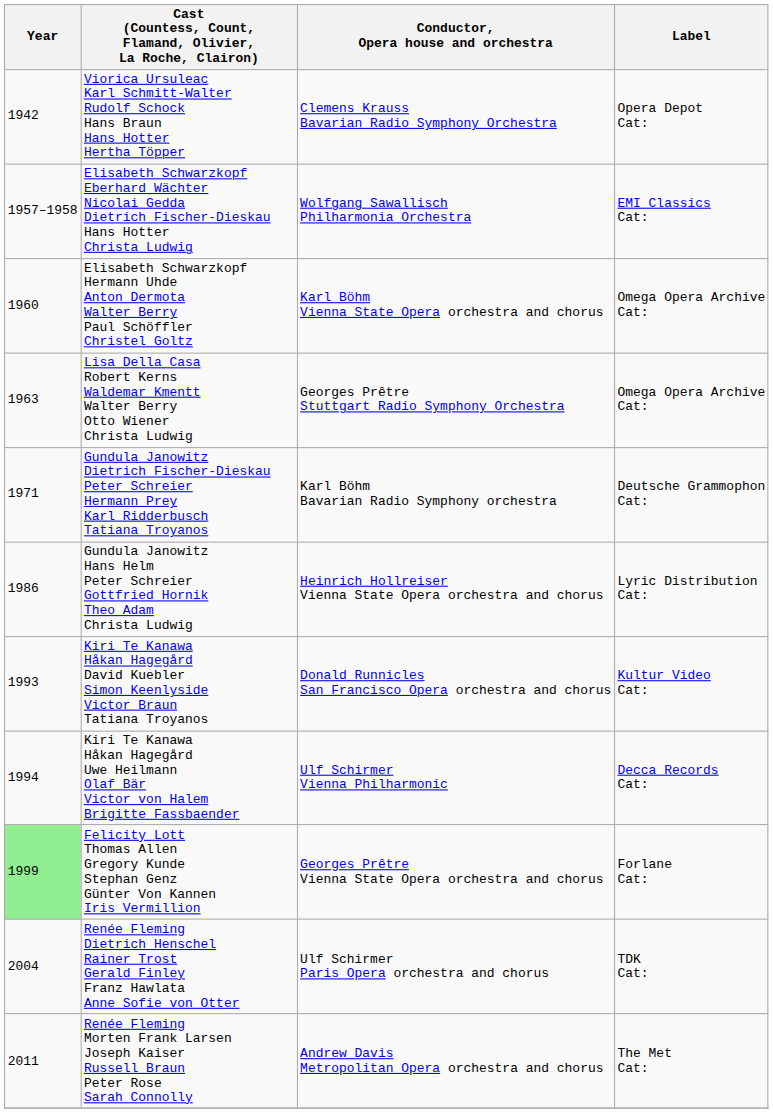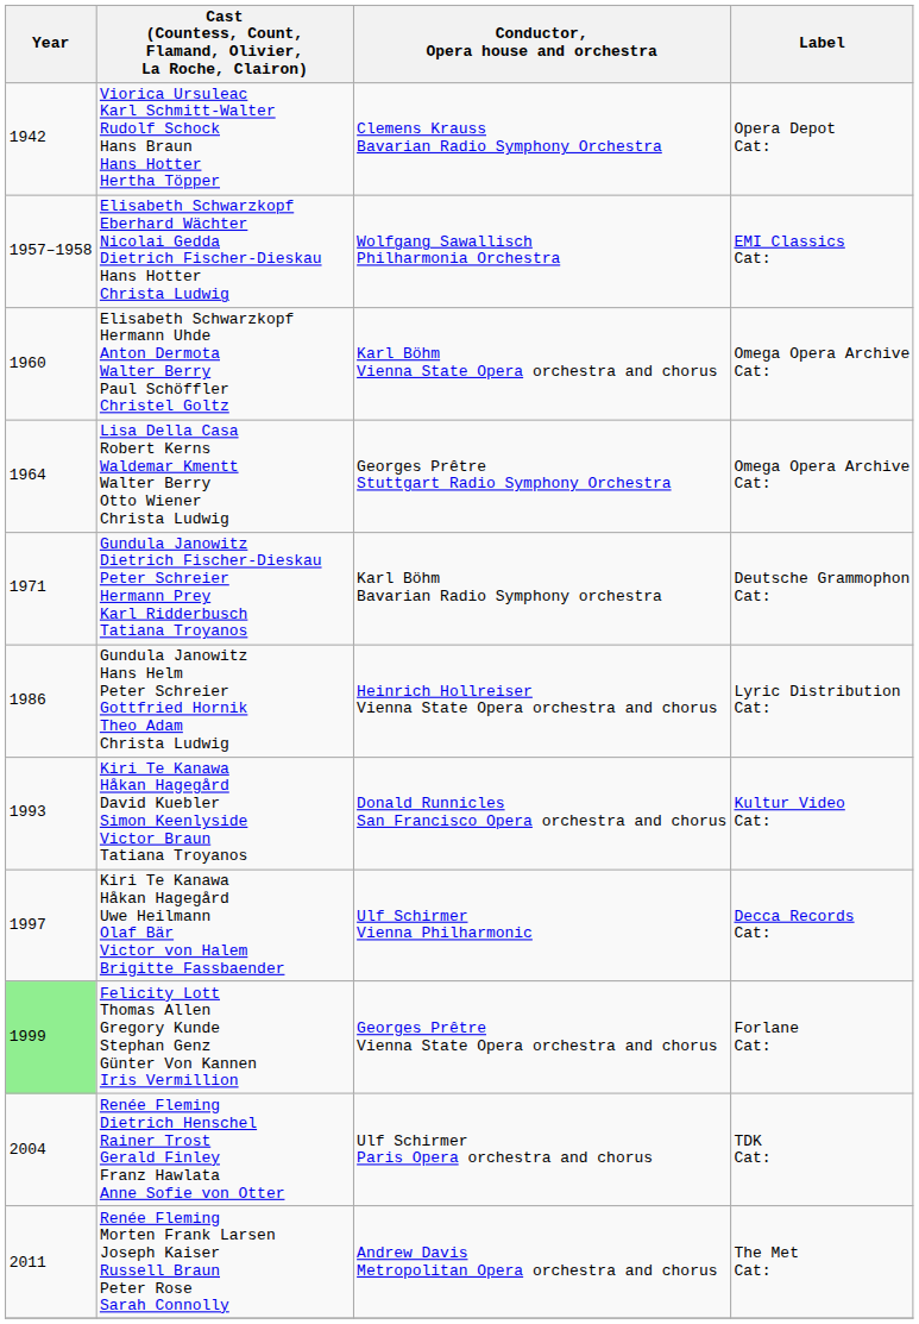row 5 | Year: 1963 -> 1964
row 9 | Year: 1994 -> 1997
